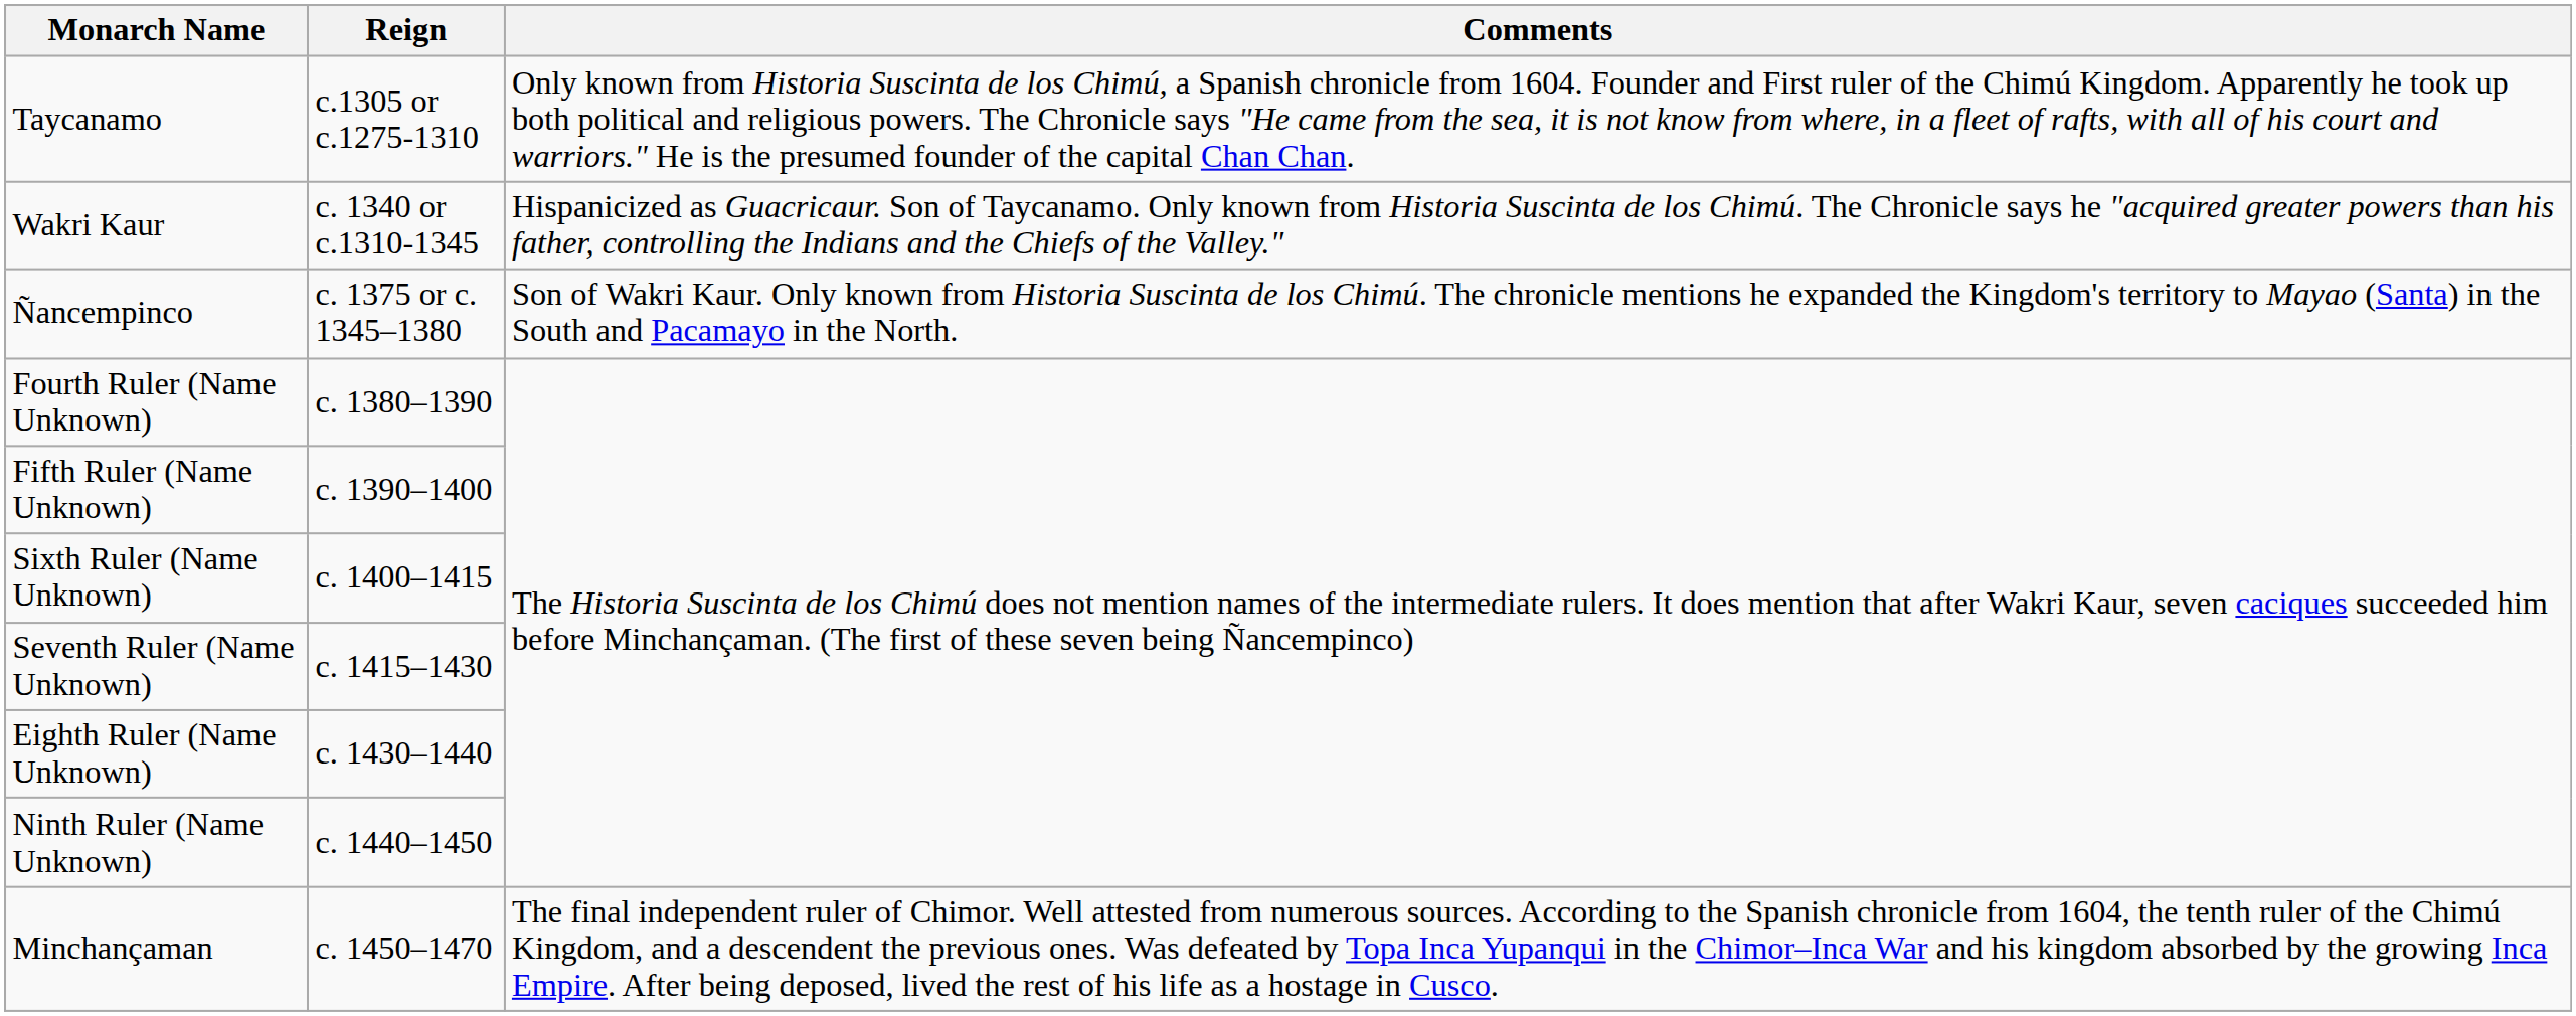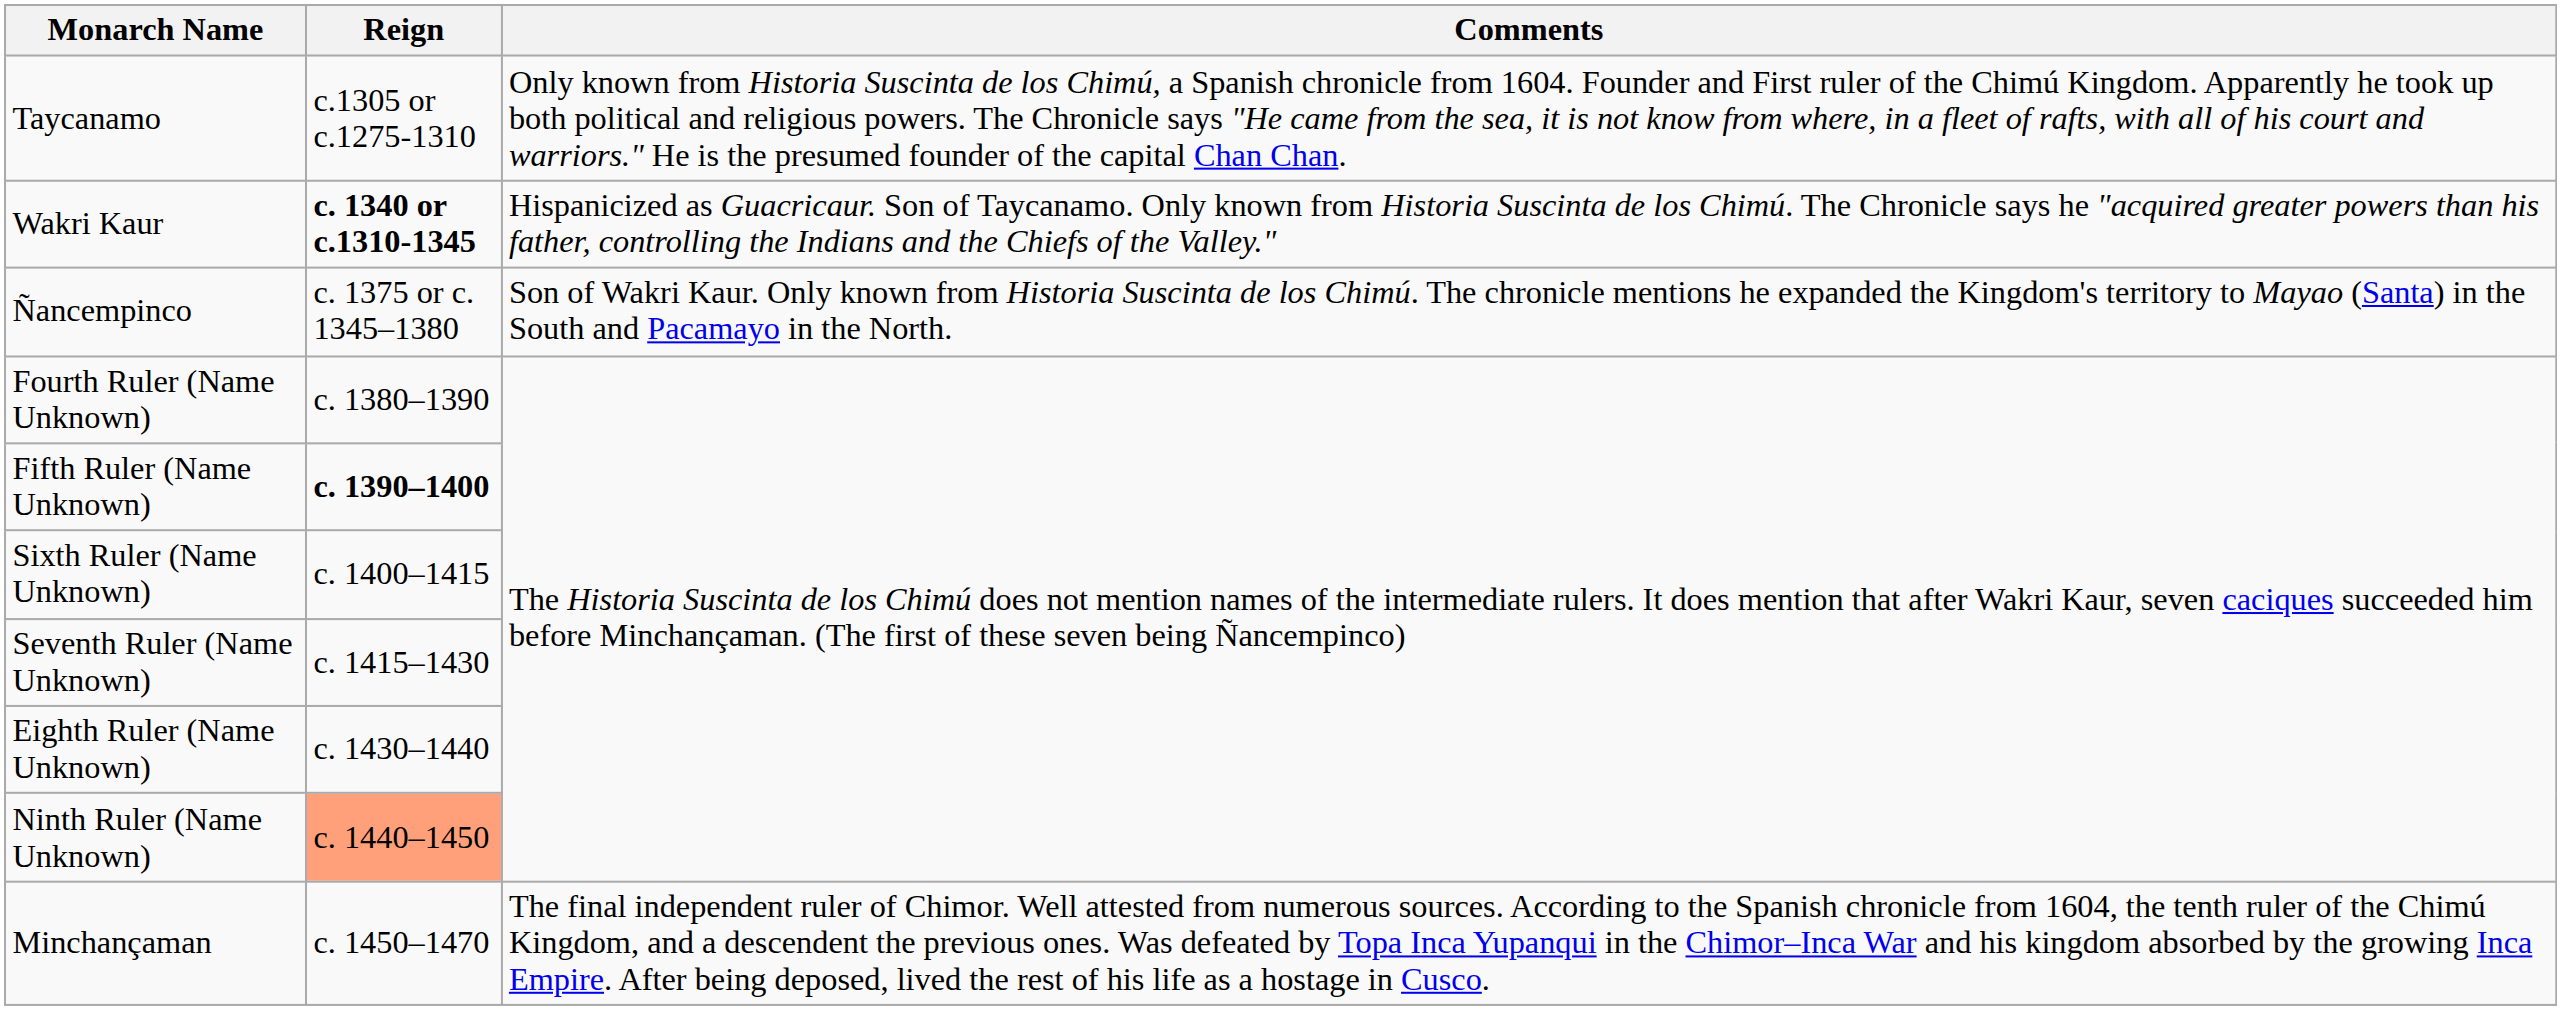Wakri Kaur | Reign: normal -> bold
Fifth Ruler (Name Unknown) | Reign: normal -> bold
Ninth Ruler (Name Unknown) | Reign: no background -> lightsalmon background
